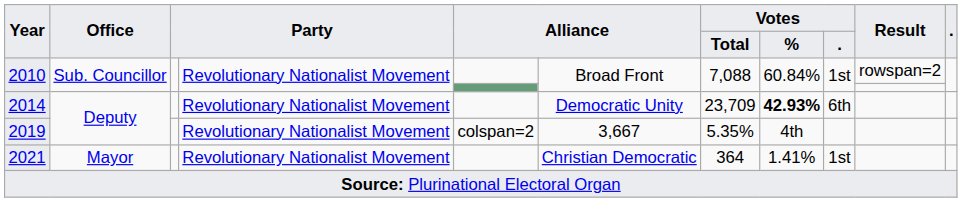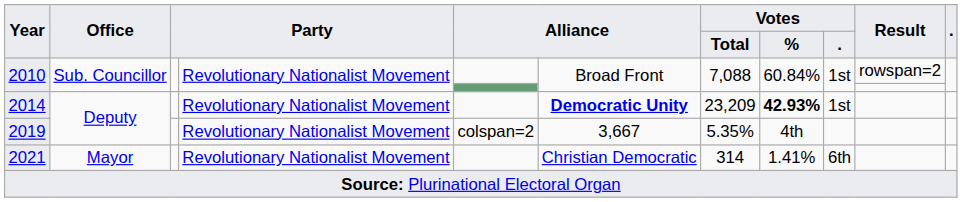2014 | column 6: normal -> bold
2014 | Votes / Total: 23,709 -> 23,209
2014 | Votes / .: 6th -> 1st
2021 | Votes / Total: 364 -> 314
2021 | Votes / .: 1st -> 6th
